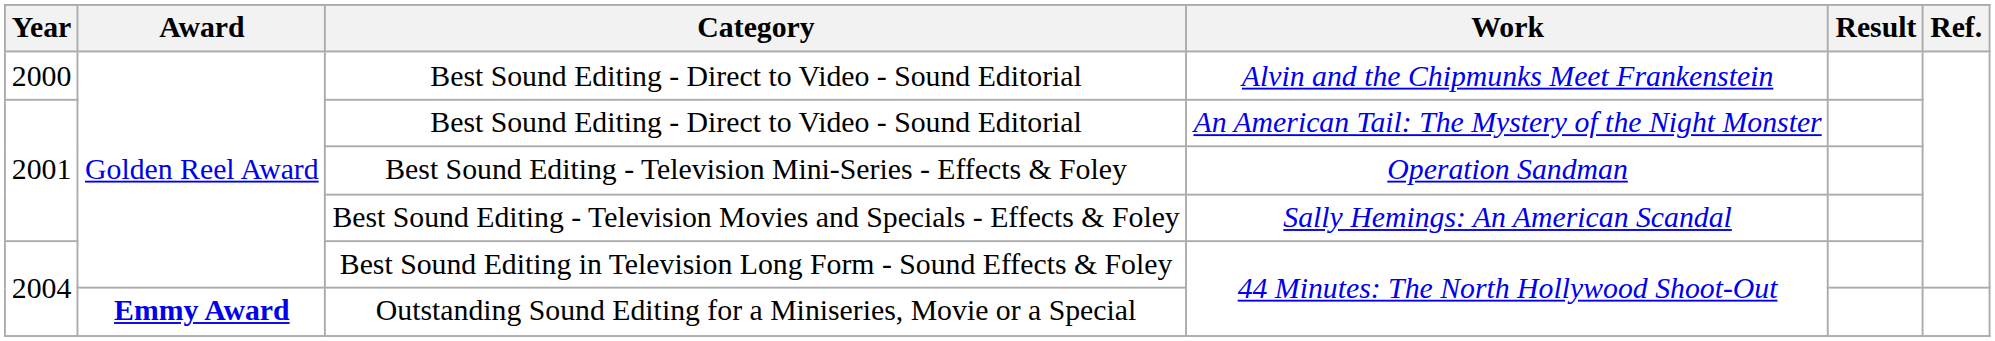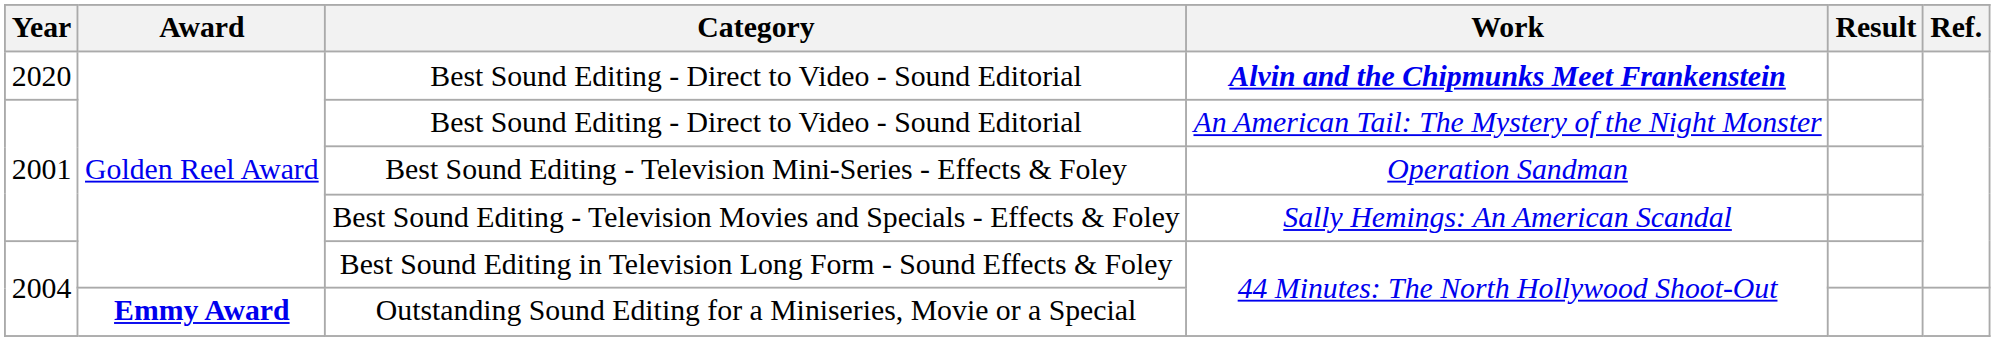row 2 | Year: 2000 -> 2020
row 2 | Work: normal -> bold
